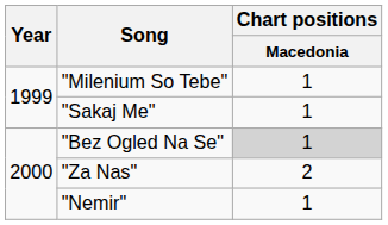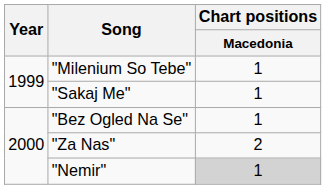"Bez Ogled Na Se" | Chart positions / Macedonia: lightgrey background -> no background
"Nemir" | Chart positions / Macedonia: no background -> lightgrey background
